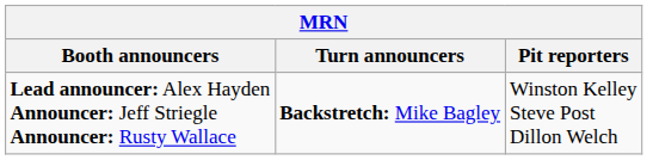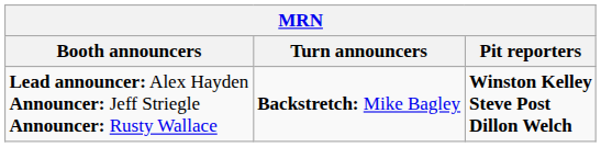row 3 | Pit reporters: normal -> bold
